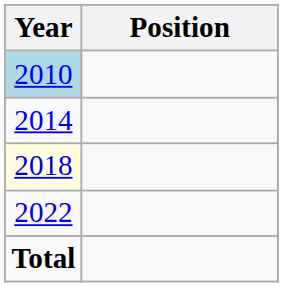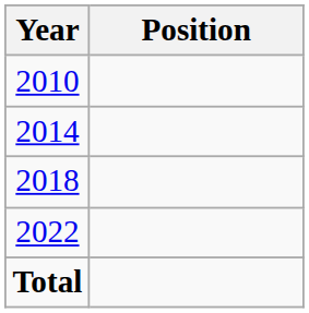2010 | Year: lightblue background -> no background
2018 | Year: lightyellow background -> no background
